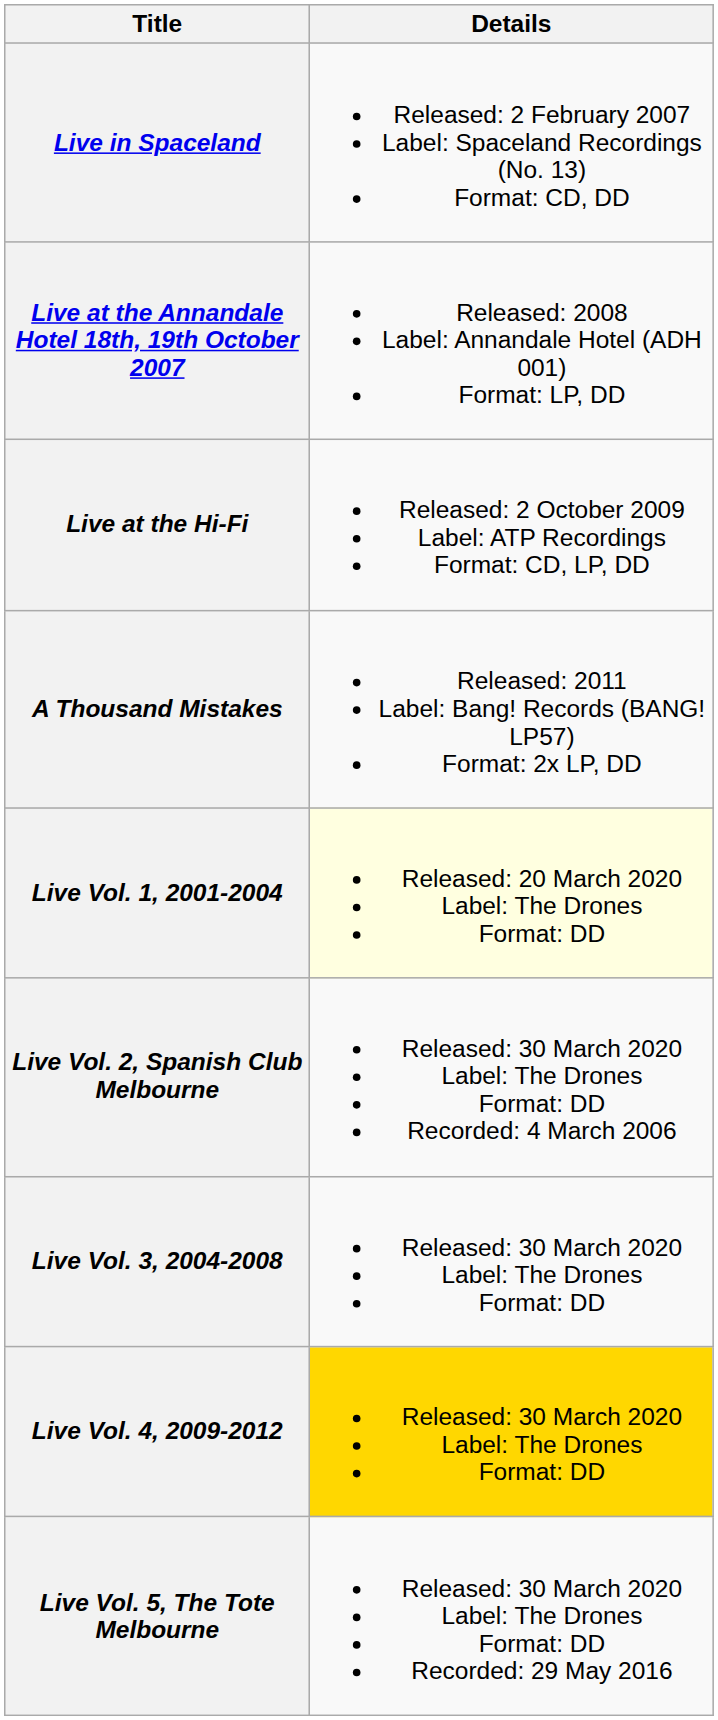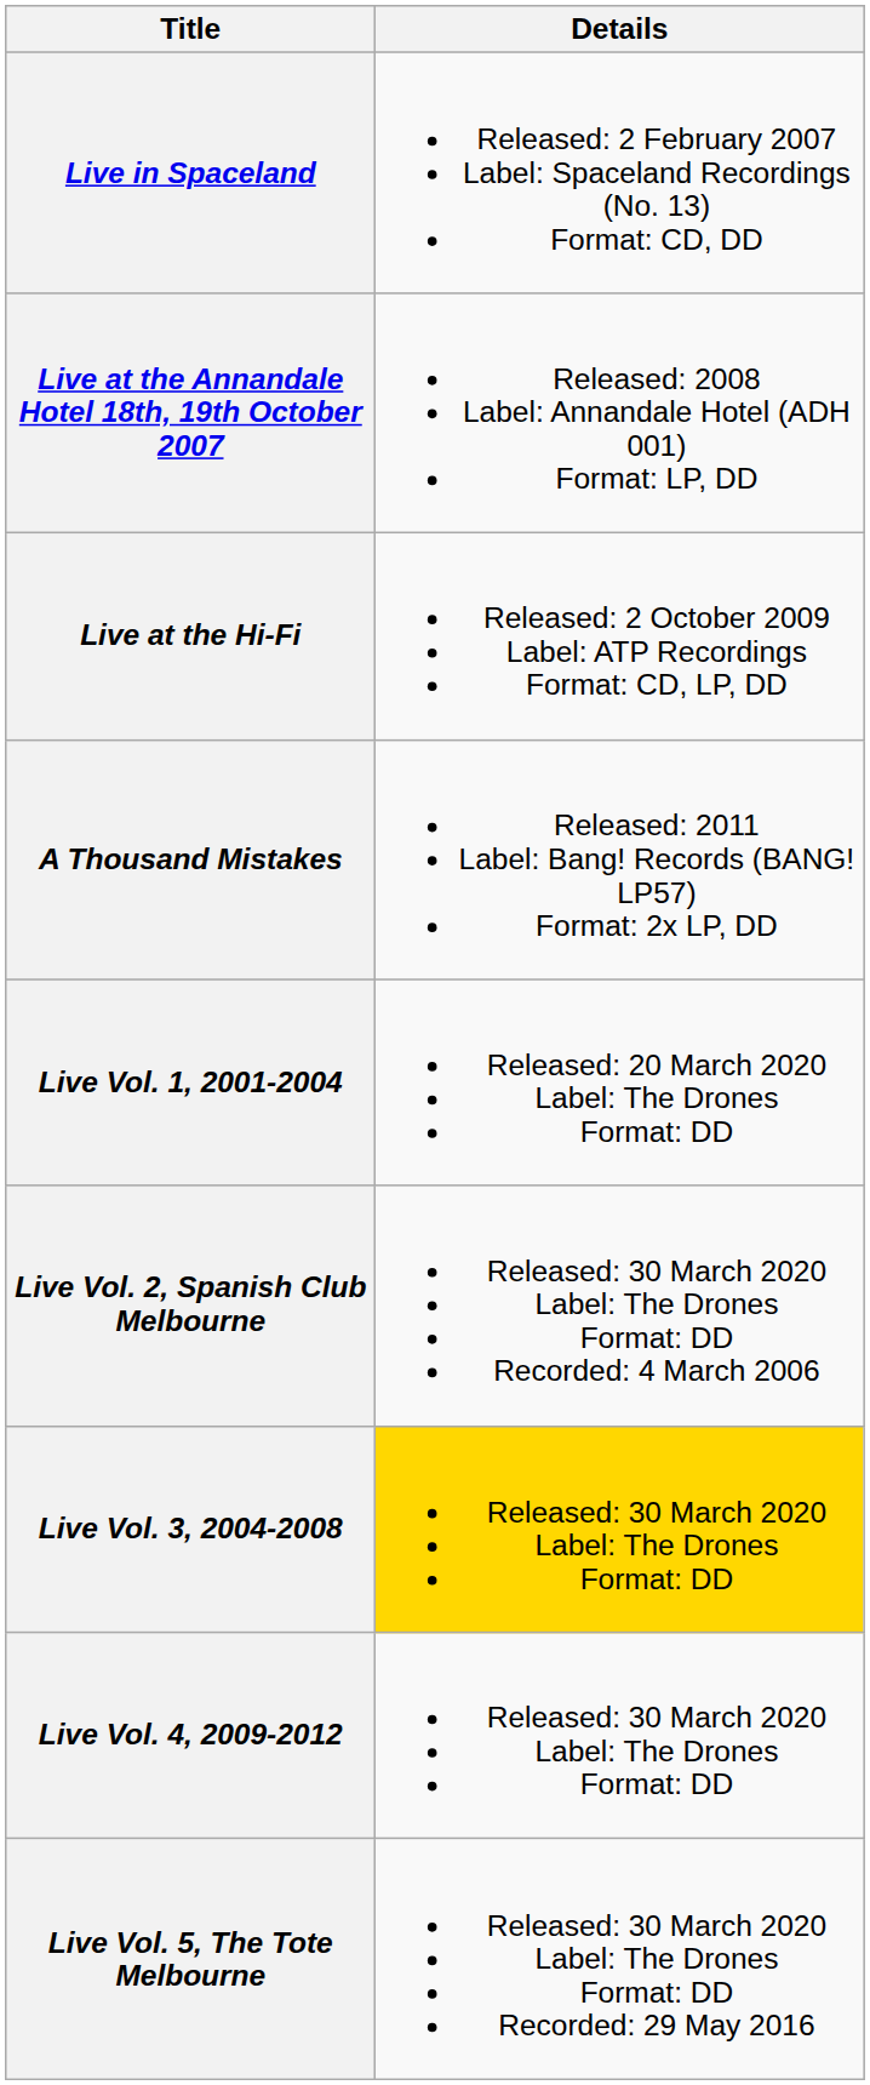Live Vol. 1, 2001-2004 | Details: lightyellow background -> no background
Live Vol. 3, 2004-2008 | Details: no background -> gold background
Live Vol. 4, 2009-2012 | Details: gold background -> no background
